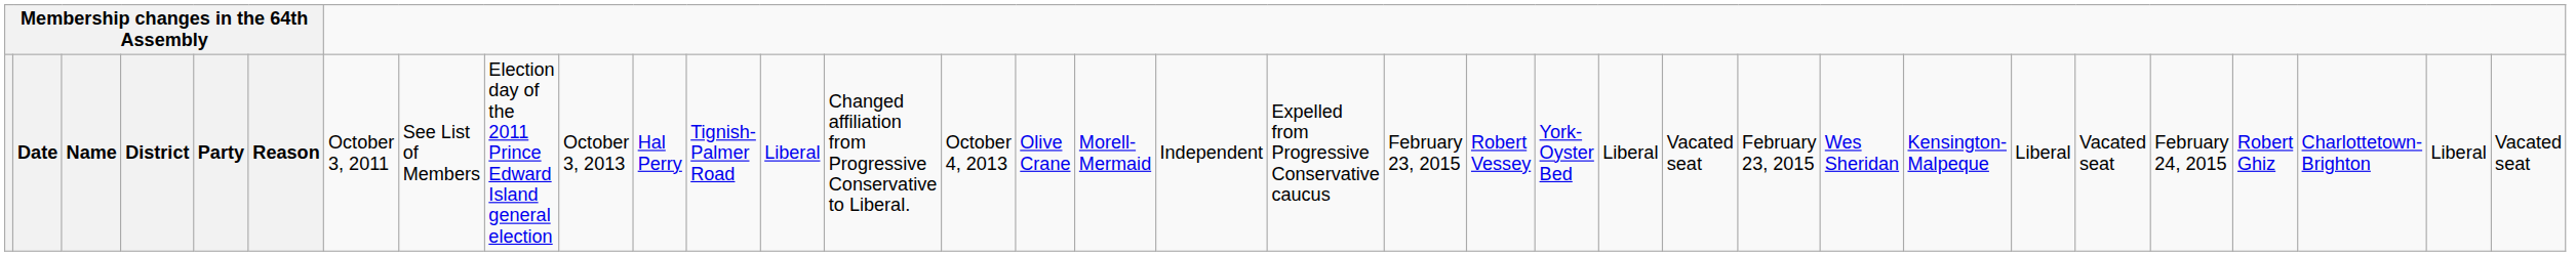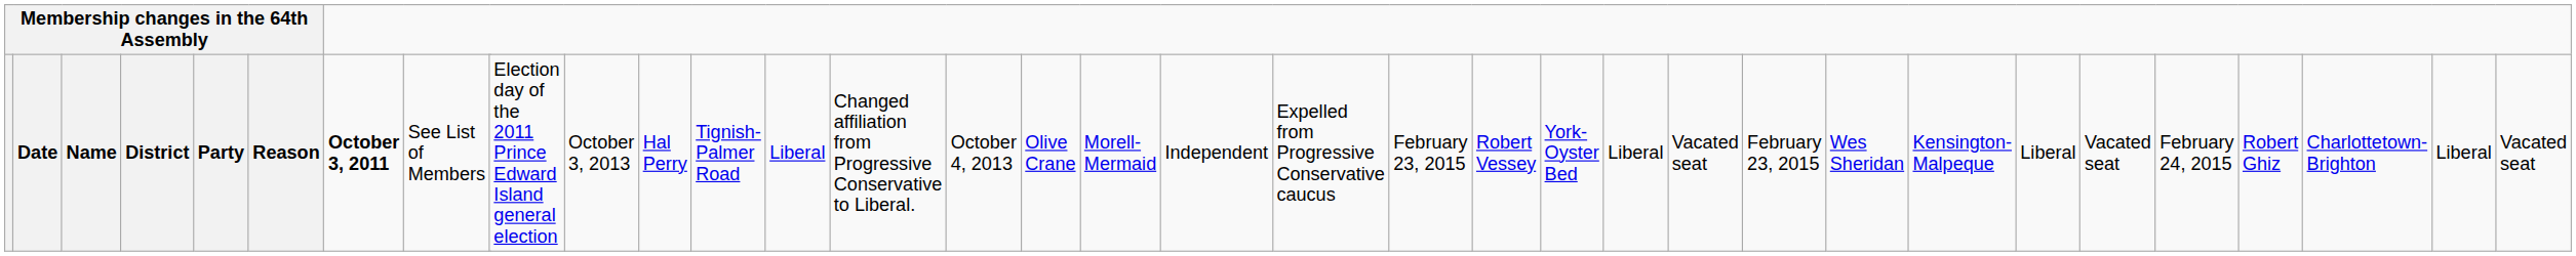Date | column 7: normal -> bold
